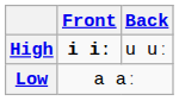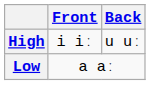High | Front: bold -> normal
